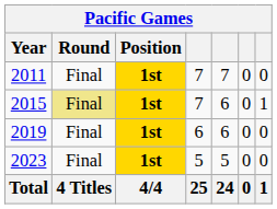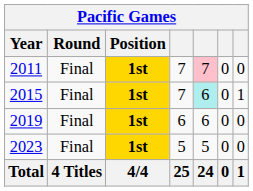2011 | column 5: no background -> pink background
2015 | Round: khaki background -> no background
2015 | column 5: no background -> paleturquoise background
